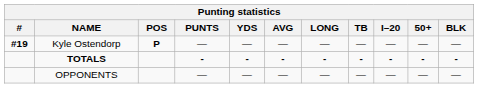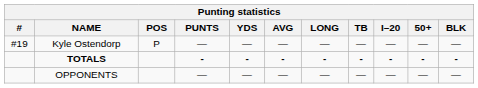Kyle Ostendorp | #: bold -> normal
Kyle Ostendorp | POS: bold -> normal
